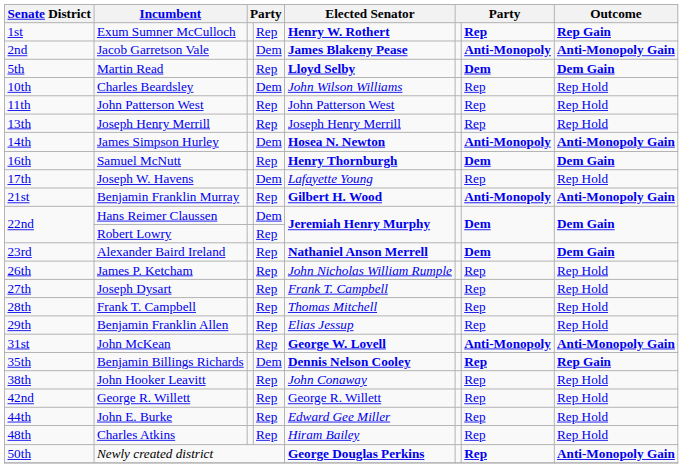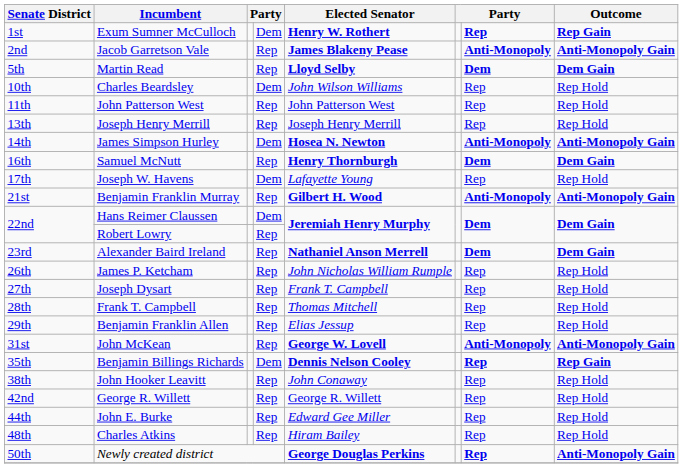Exum Sumner McCulloch | column 4: Rep -> Dem
Jacob Garretson Vale | column 4: Dem -> Rep
